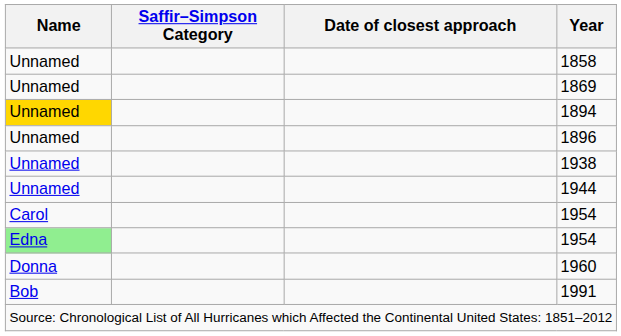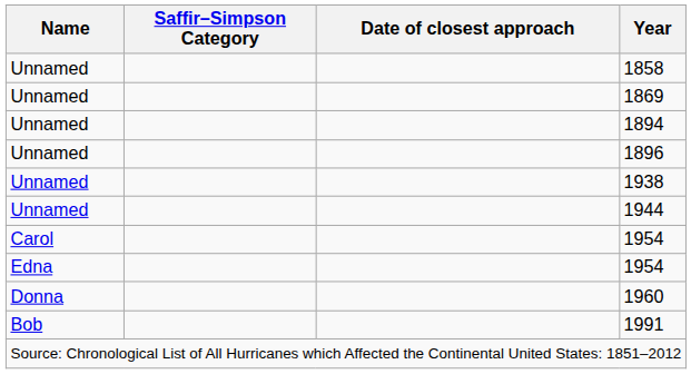1894 | Name: gold background -> no background
Edna / 1954 | Name: lightgreen background -> no background
